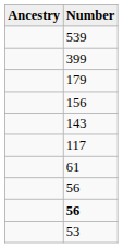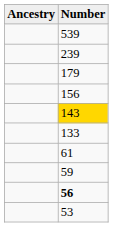row 3 | Number: 399 -> 239
row 6 | Number: no background -> gold background
row 7 | Number: 117 -> 133
row 9 | Number: 56 -> 59
